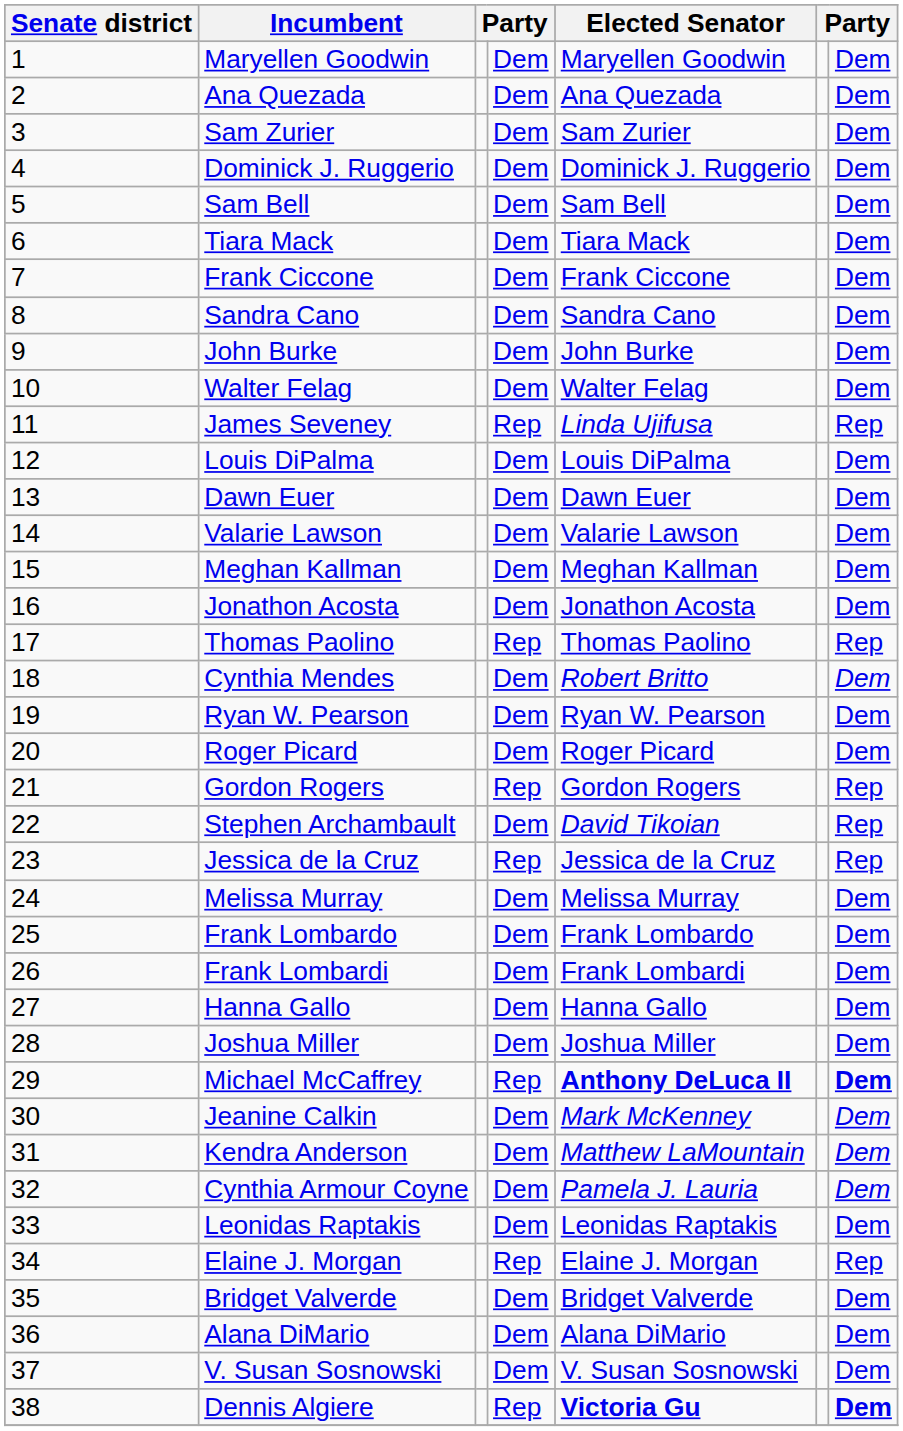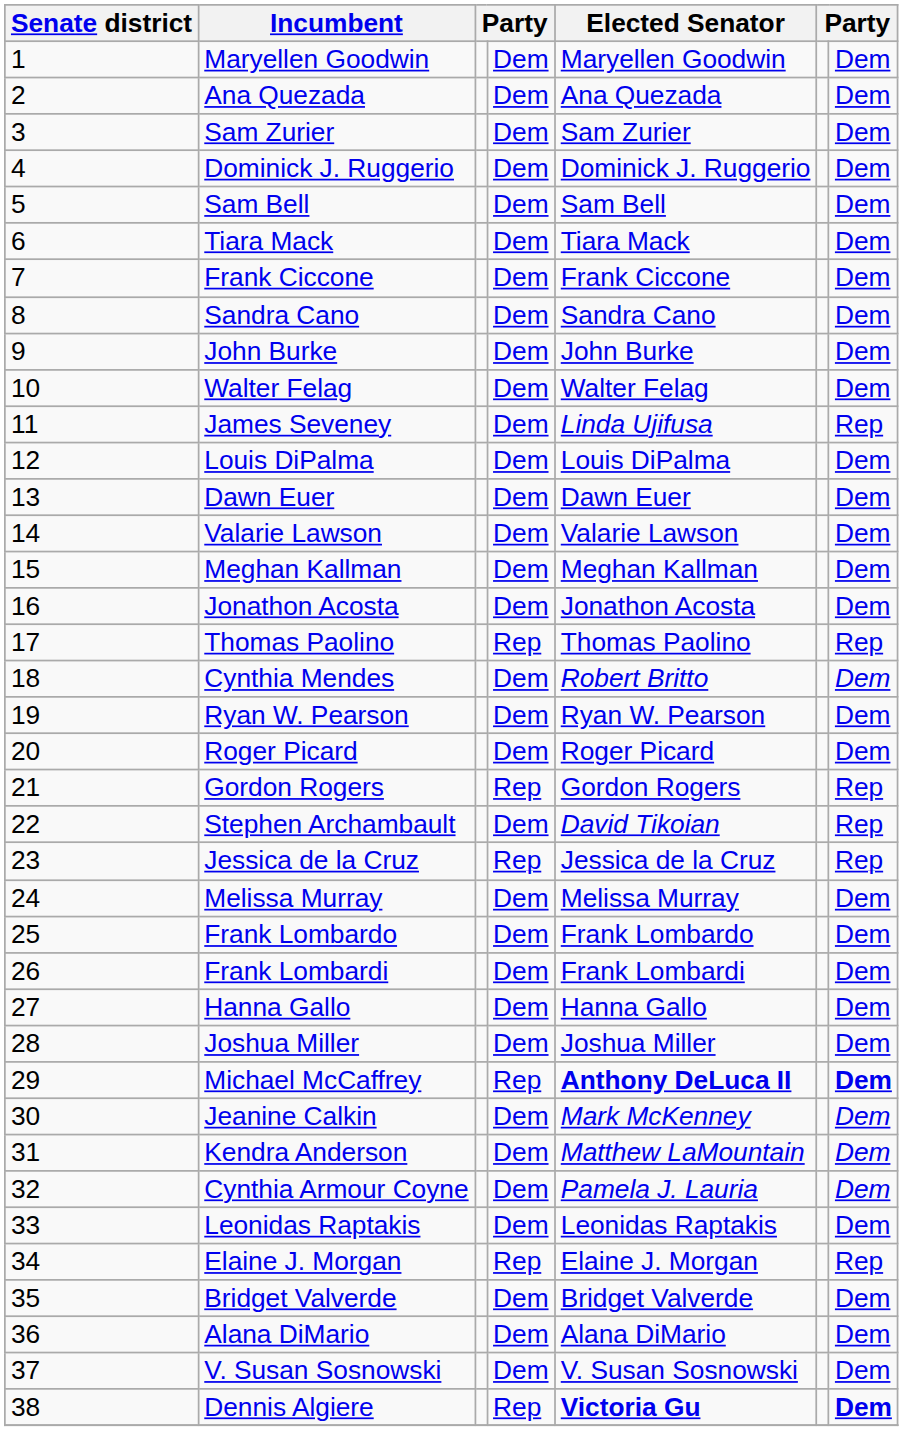James Seveney | column 4: Rep -> Dem
